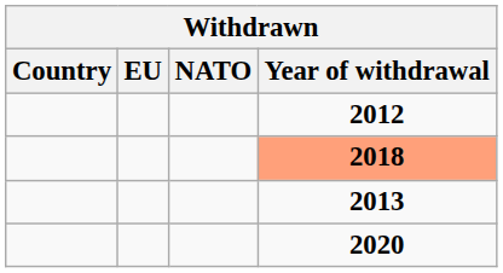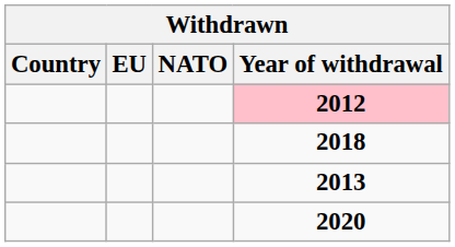2012 | Year of withdrawal: no background -> pink background
2018 | Year of withdrawal: lightsalmon background -> no background
